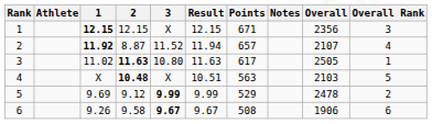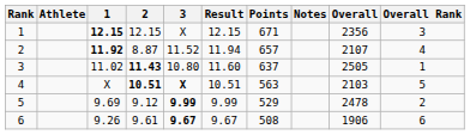row 4 | 2: 11.63 -> 11.43
row 4 | Result: 11.63 -> 11.60
row 4 | Points: 617 -> 637
row 5 | 2: 10.48 -> 10.51
row 5 | 3: normal -> bold
row 7 | 2: 9.58 -> 9.61
